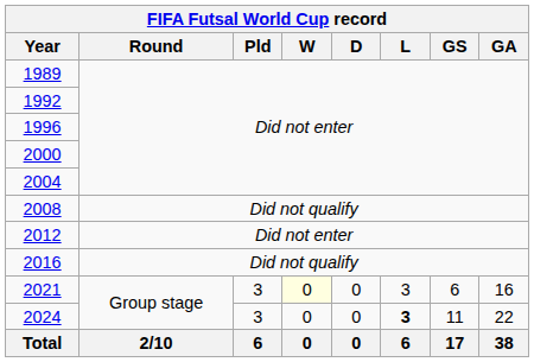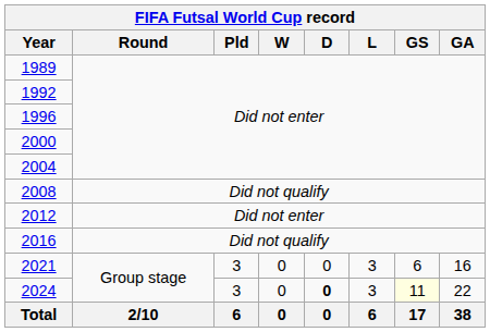2021 | W: lightyellow background -> no background
2024 | D: normal -> bold
2024 | L: bold -> normal
2024 | GS: no background -> lightyellow background
